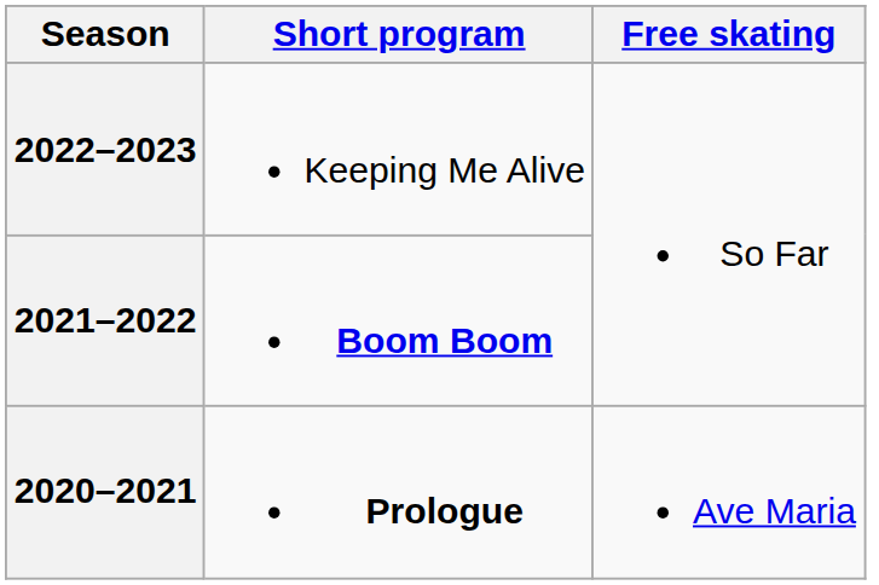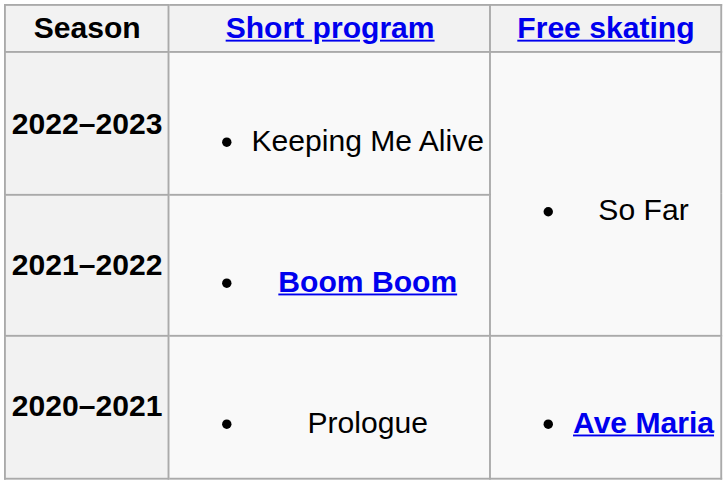2020–2021 | Short program: bold -> normal
2020–2021 | Free skating: normal -> bold
